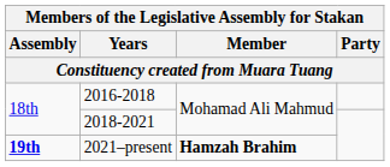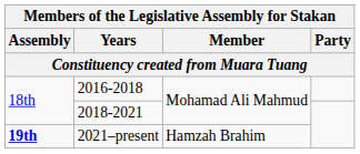2021–present | Member: bold -> normal
